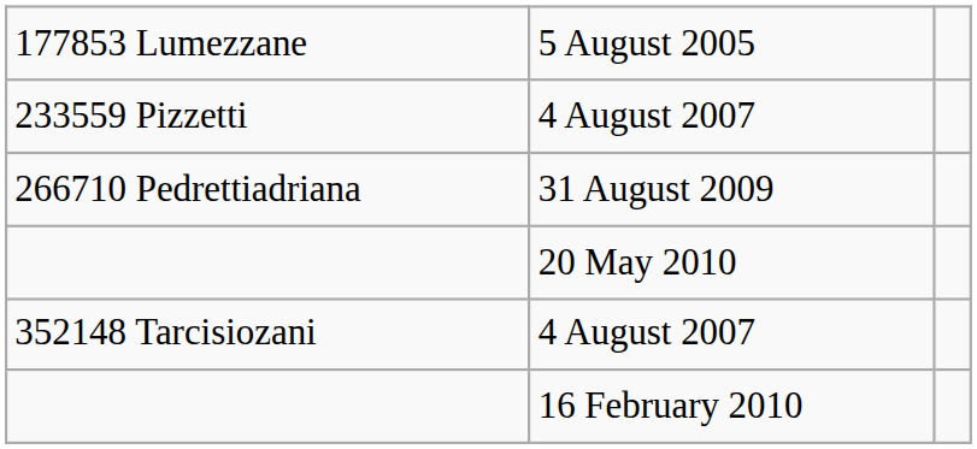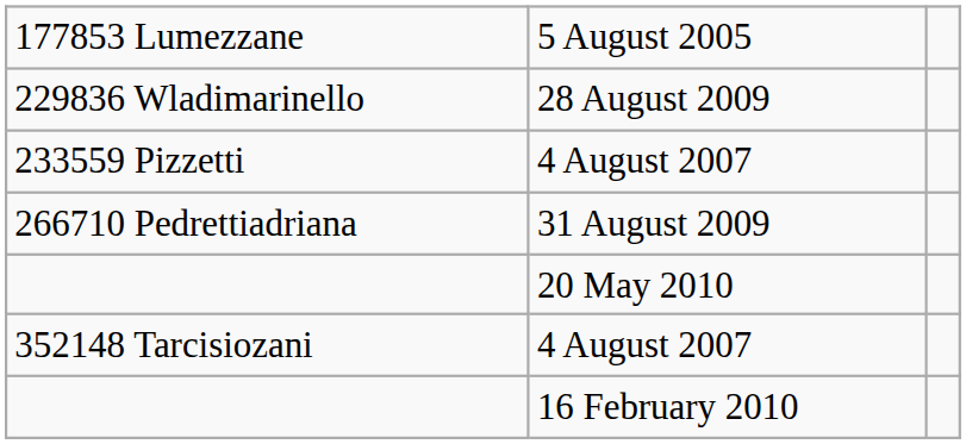+ row: 229836 Wladimarinello | 28 August 2009
